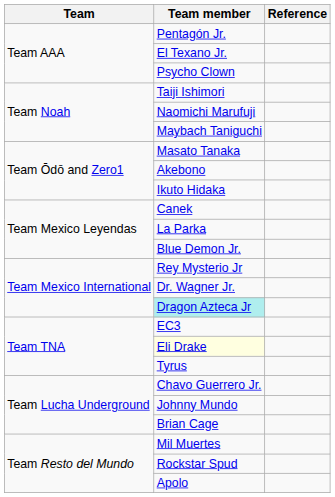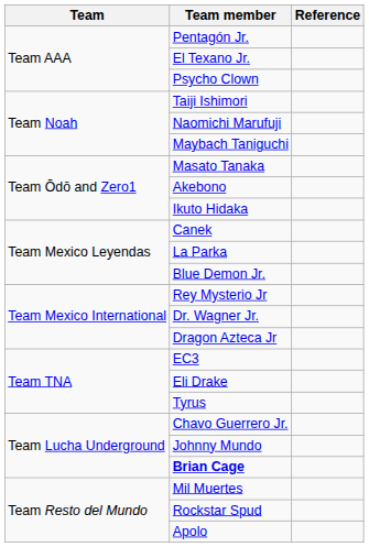Dragon Azteca Jr | Team member: paleturquoise background -> no background
Eli Drake | Team member: lightyellow background -> no background
Brian Cage | Team member: normal -> bold
